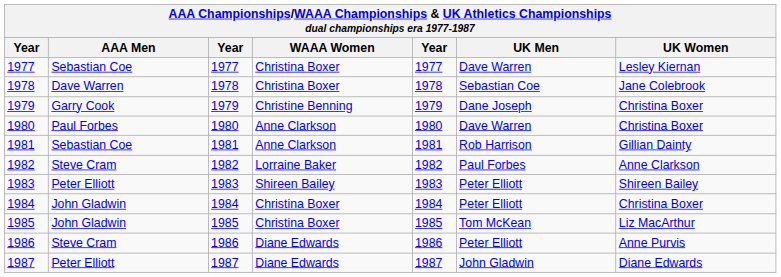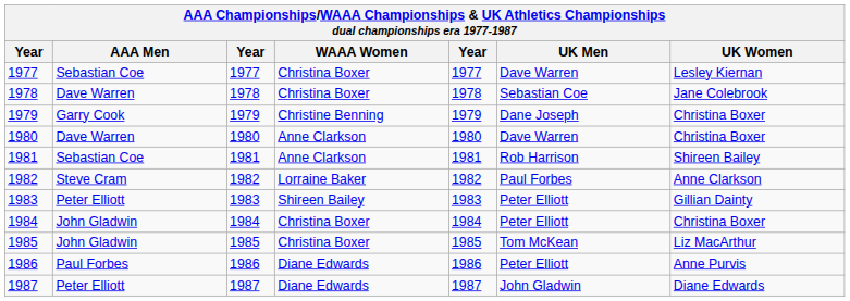row 6 | AAA Men: Paul Forbes -> Dave Warren
row 7 | UK Women: Gillian Dainty -> Shireen Bailey
row 9 | UK Women: Shireen Bailey -> Gillian Dainty
row 12 | AAA Men: Steve Cram -> Paul Forbes
